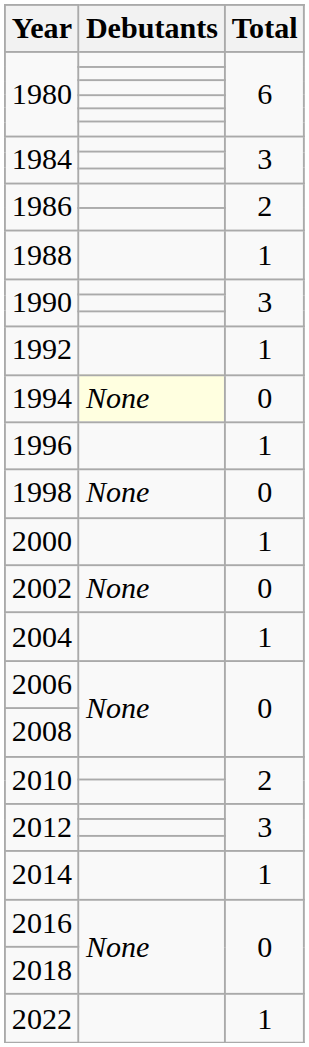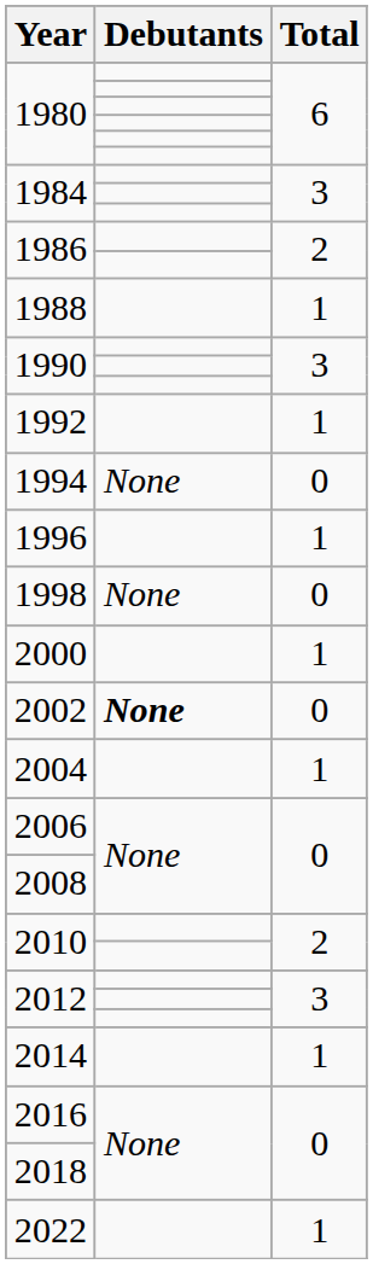1994 | Debutants: lightyellow background -> no background
2002 | Debutants: normal -> bold
